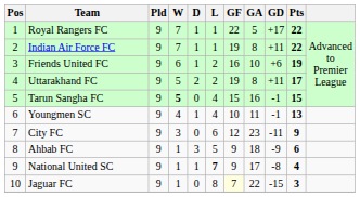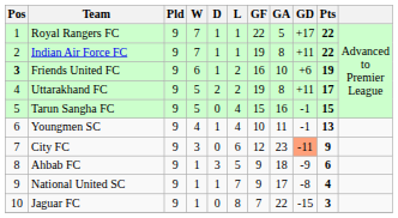Friends United FC | Pos: normal -> bold
Tarun Sangha FC | W: bold -> normal
City FC | GD: no background -> lightsalmon background
National United SC | L: bold -> normal
Jaguar FC | GF: lightyellow background -> no background
